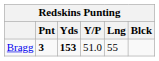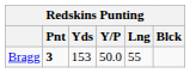Bragg | Yds: bold -> normal
Bragg | Y/P: 51.0 -> 50.0
